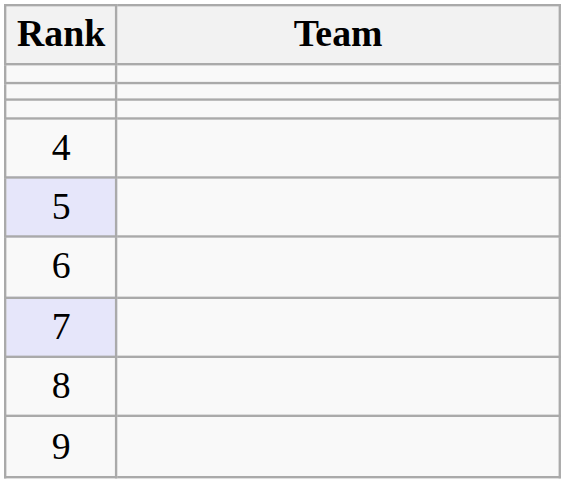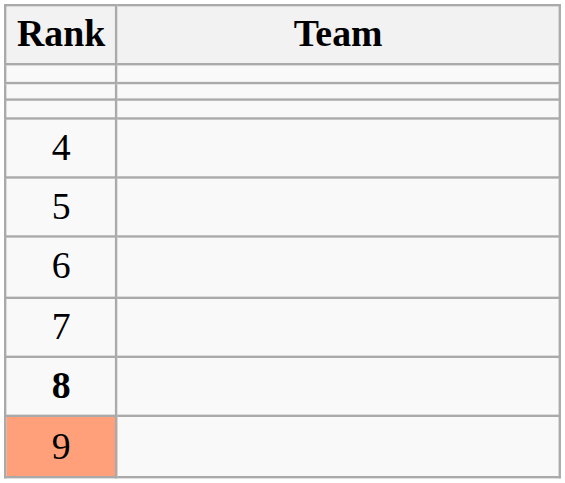row 6 | Rank: lavender background -> no background
row 8 | Rank: lavender background -> no background
row 9 | Rank: normal -> bold
row 10 | Rank: no background -> lightsalmon background
